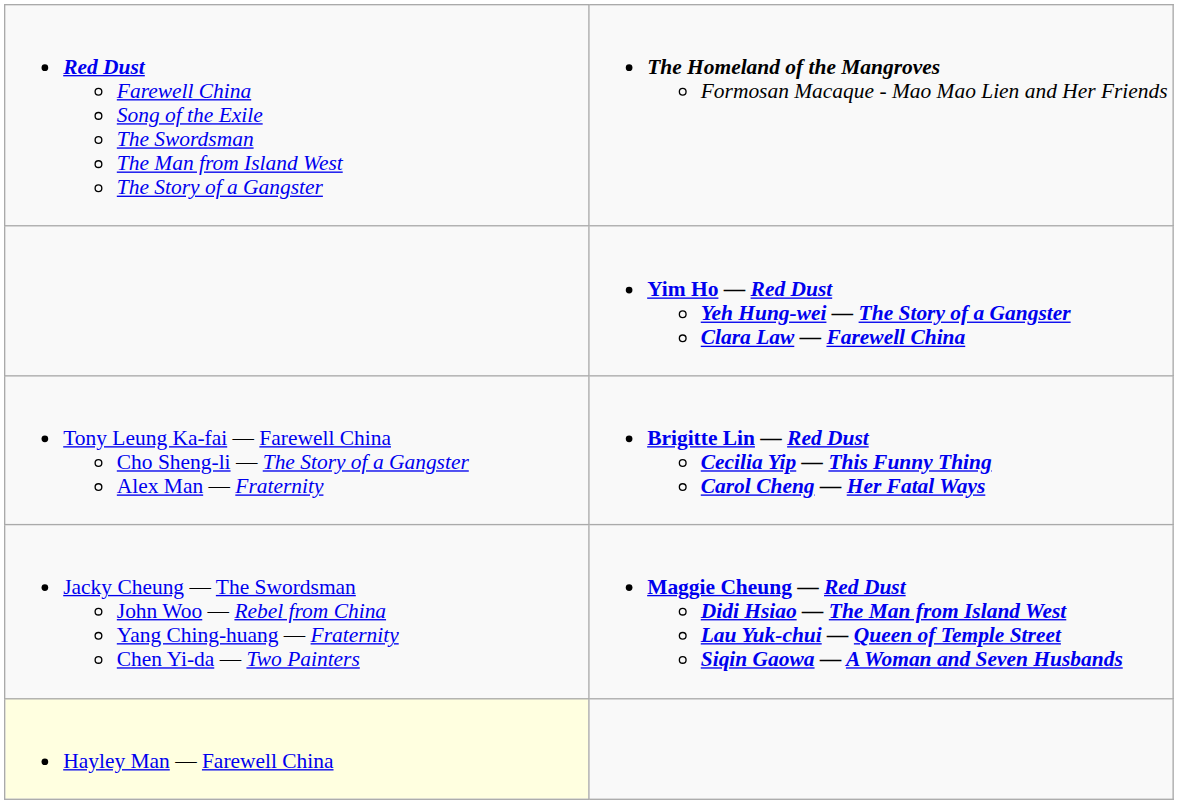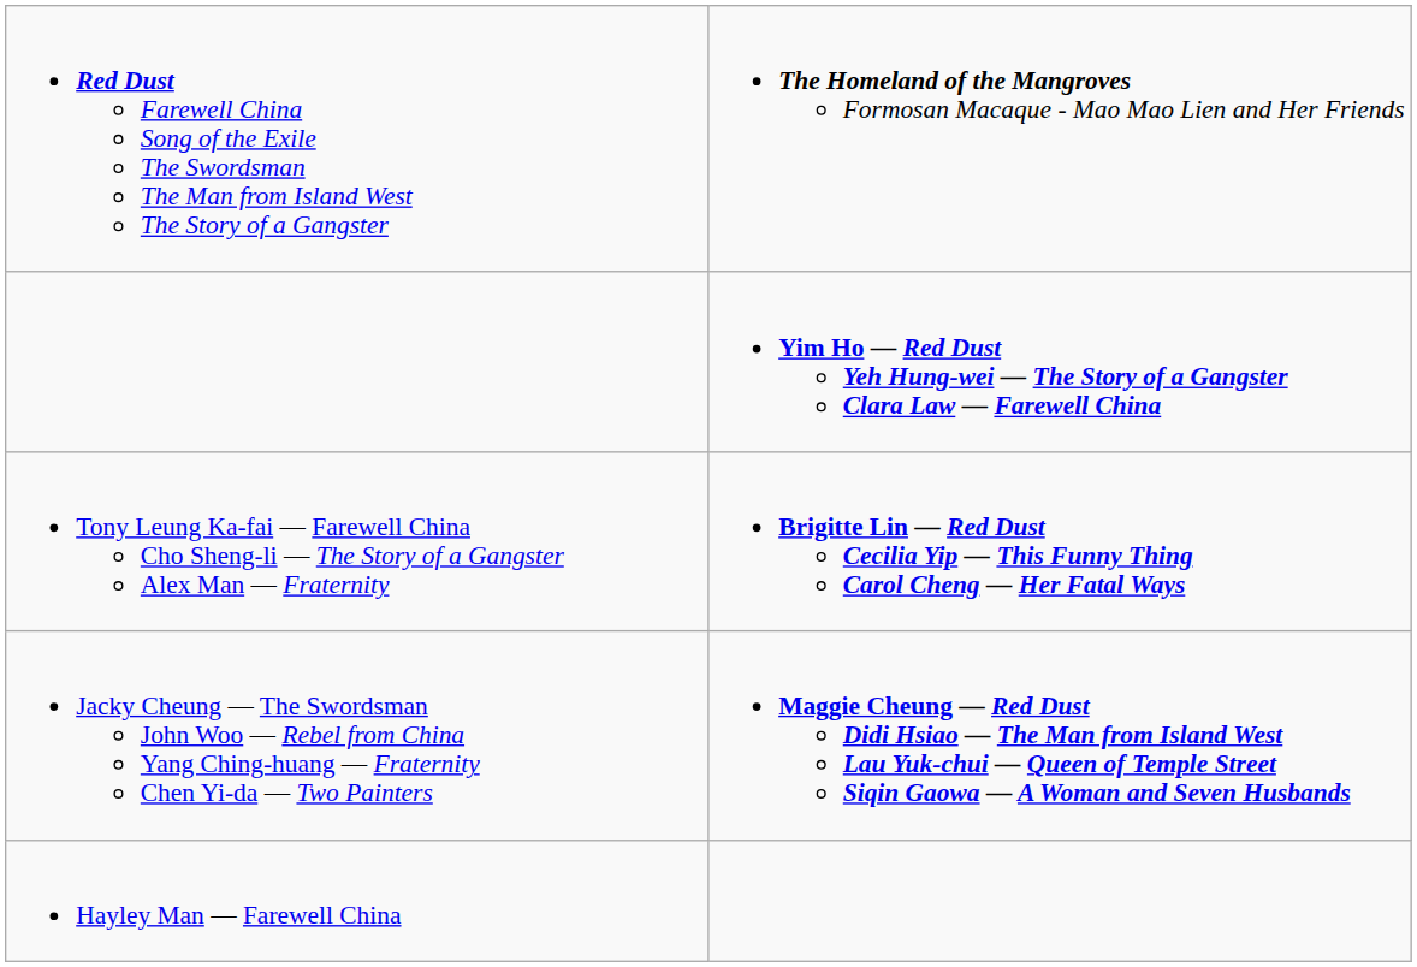Hayley Man — Farewell China | column 1: lightyellow background -> no background
